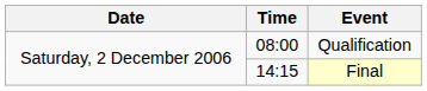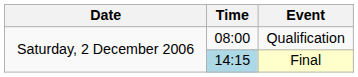Final | Time: no background -> lightblue background
